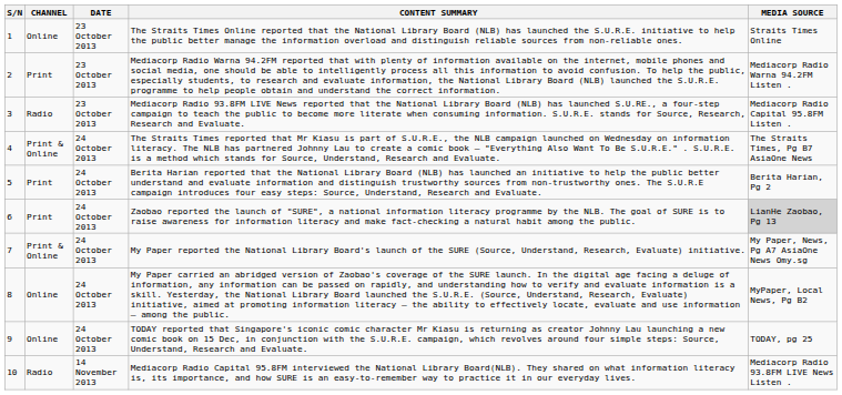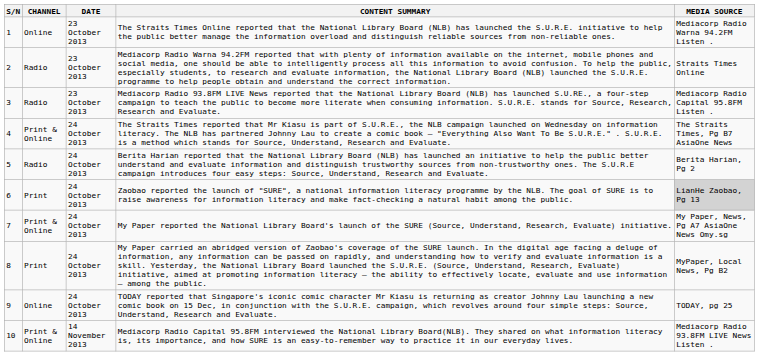row 2 | MEDIA SOURCE: Straits Times Online -> Mediacorp Radio Warna 94.2FM Listen .
row 3 | CHANNEL: Print -> Radio
row 3 | MEDIA SOURCE: Mediacorp Radio Warna 94.2FM Listen . -> Straits Times Online
row 6 | CHANNEL: Print -> Radio
row 9 | CHANNEL: Online -> Print
row 11 | CHANNEL: Radio -> Print & Online
